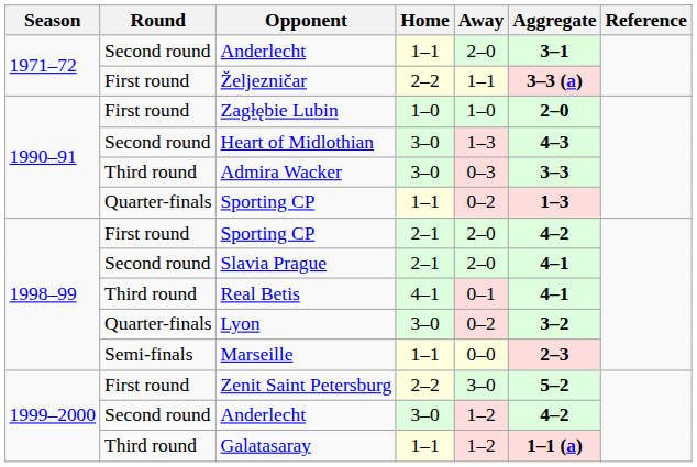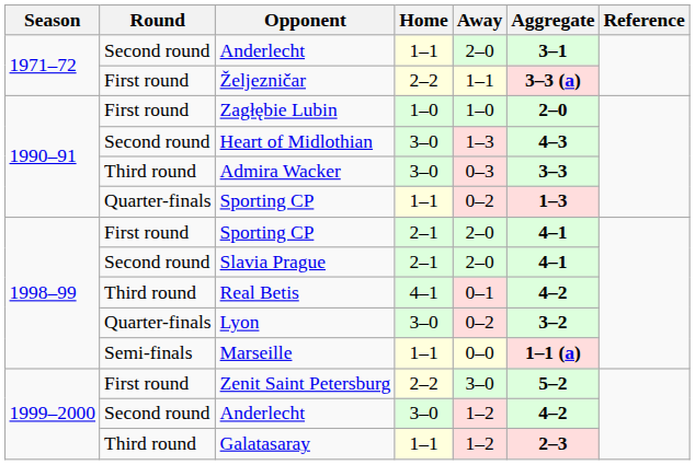Sporting CP / 2–1 | Aggregate: 4–2 -> 4–1
Real Betis | Aggregate: 4–1 -> 4–2
Marseille | Aggregate: 2–3 -> 1–1 (a)
Galatasaray | Aggregate: 1–1 (a) -> 2–3
